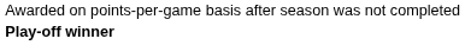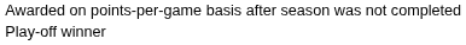row 2 | column 1: bold -> normal
